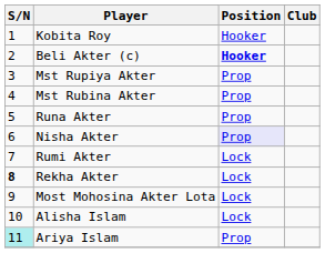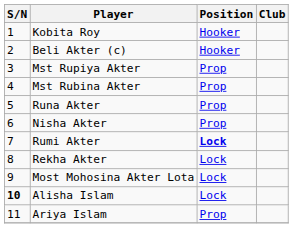Beli Akter (c) | Position: bold -> normal
Nisha Akter | Position: lavender background -> no background
Rumi Akter | Position: normal -> bold
Rekha Akter | S/N: bold -> normal
Alisha Islam | S/N: normal -> bold
Ariya Islam | S/N: paleturquoise background -> no background
